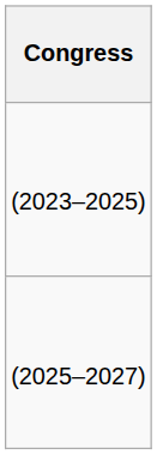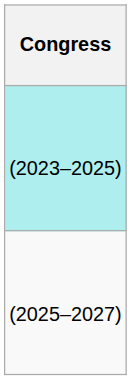row 2 | column 1: no background -> paleturquoise background
